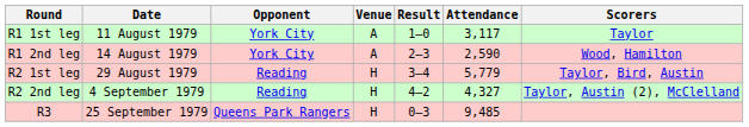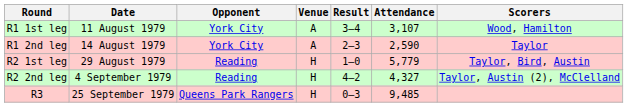R1 1st leg | Result: 1–0 -> 3–4
R1 1st leg | Attendance: 3,117 -> 3,107
R1 1st leg | Scorers: Taylor -> Wood, Hamilton
R1 2nd leg | Scorers: Wood, Hamilton -> Taylor
R2 1st leg | Result: 3–4 -> 1–0
